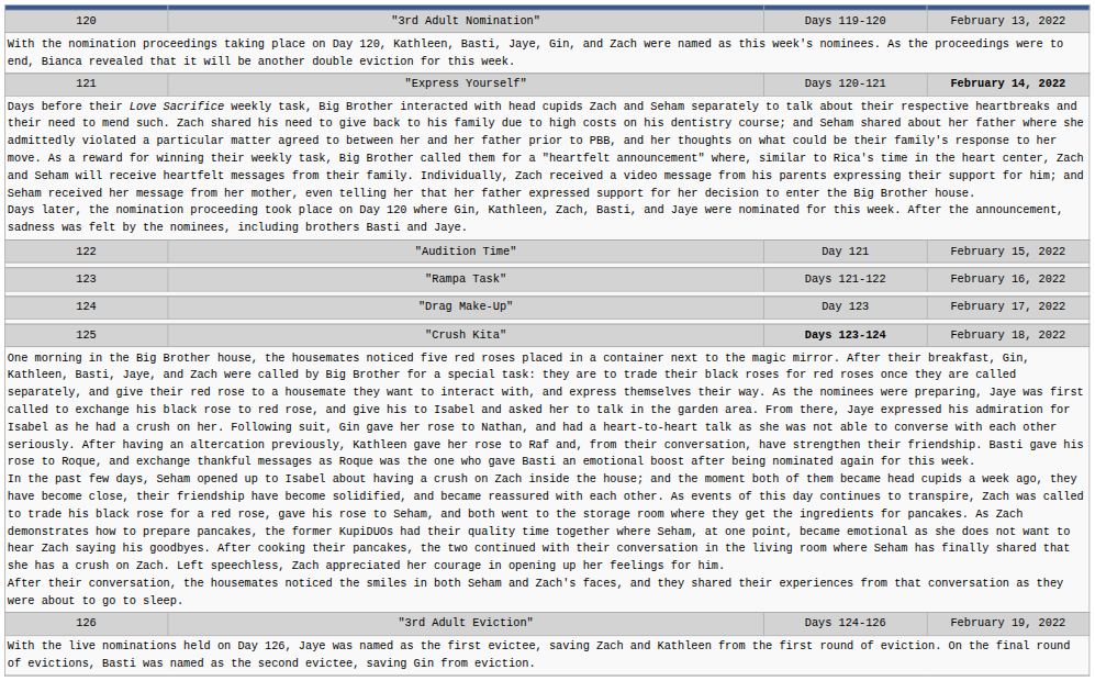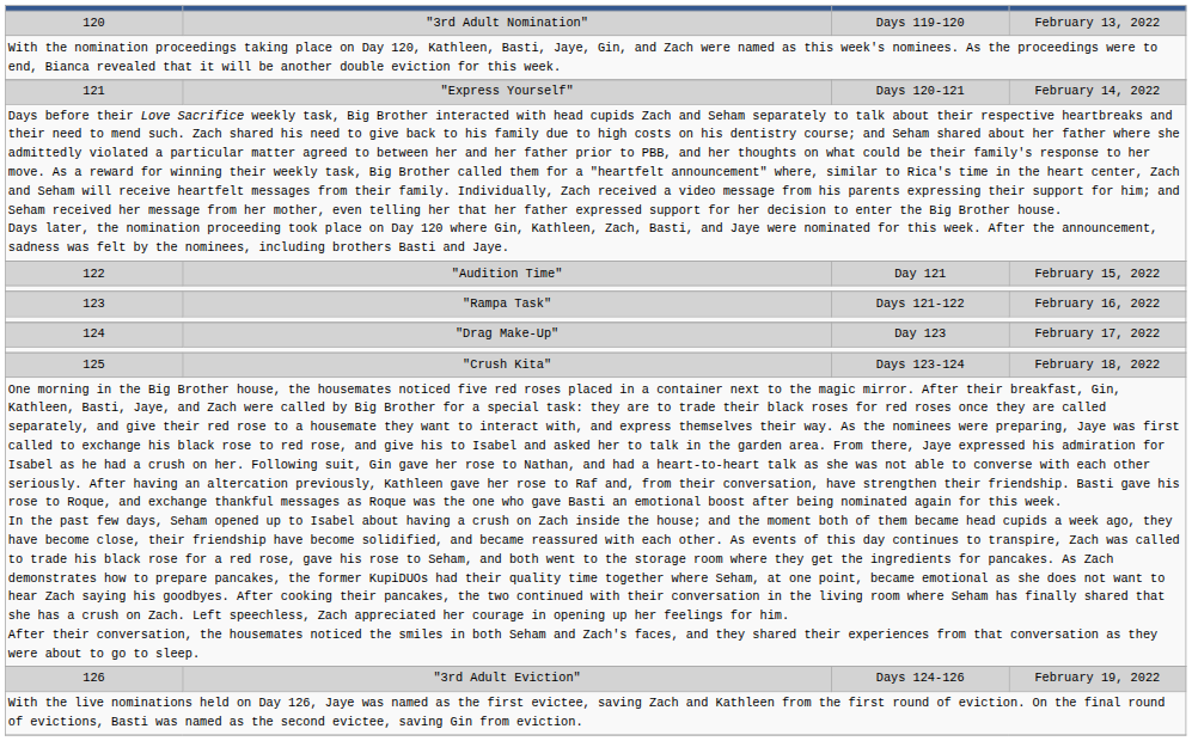121 | column 4: bold -> normal
125 | column 3: bold -> normal
